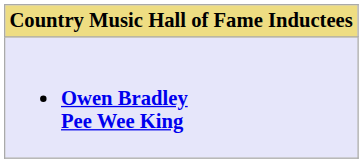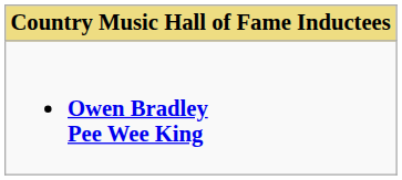row 2 | column 1: lavender background -> no background
